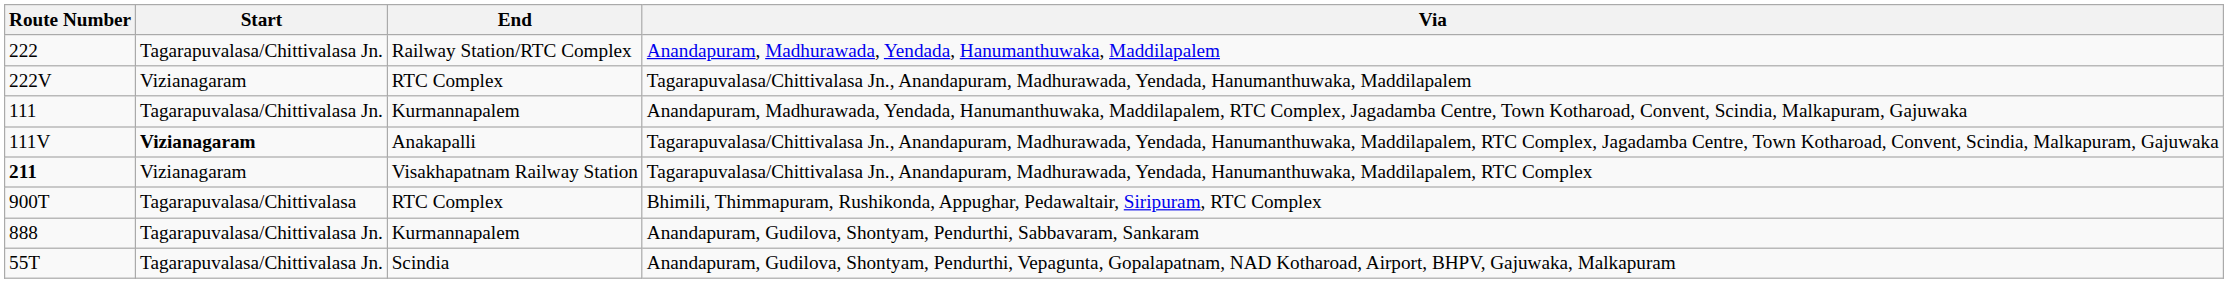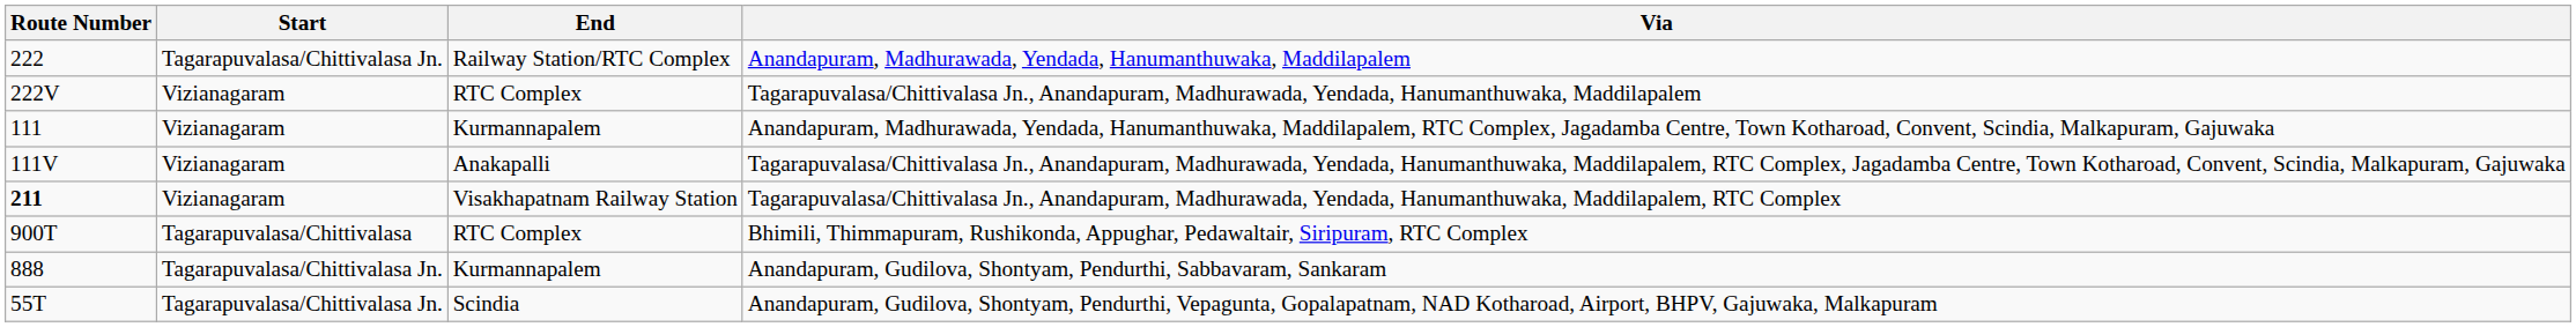row 4 | Start: Tagarapuvalasa/Chittivalasa Jn. -> Vizianagaram
row 5 | Start: bold -> normal
